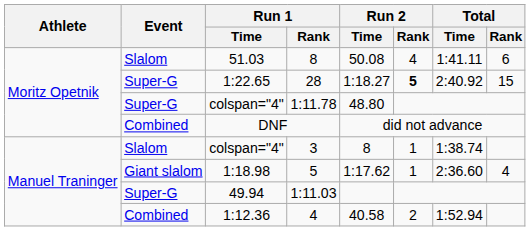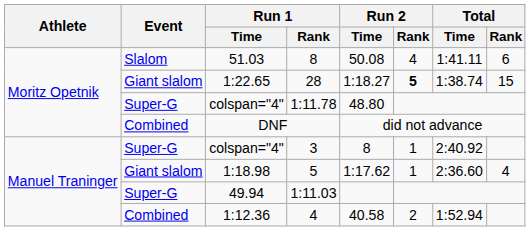28 | Event: Super-G -> Giant slalom
28 | Total / Time: 2:40.92 -> 1:38.74
3 | Event: Slalom -> Super-G
3 | Total / Time: 1:38.74 -> 2:40.92
